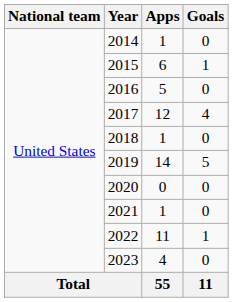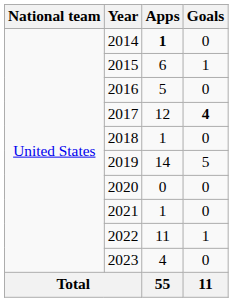2014 | Apps: normal -> bold
2017 | Goals: normal -> bold
